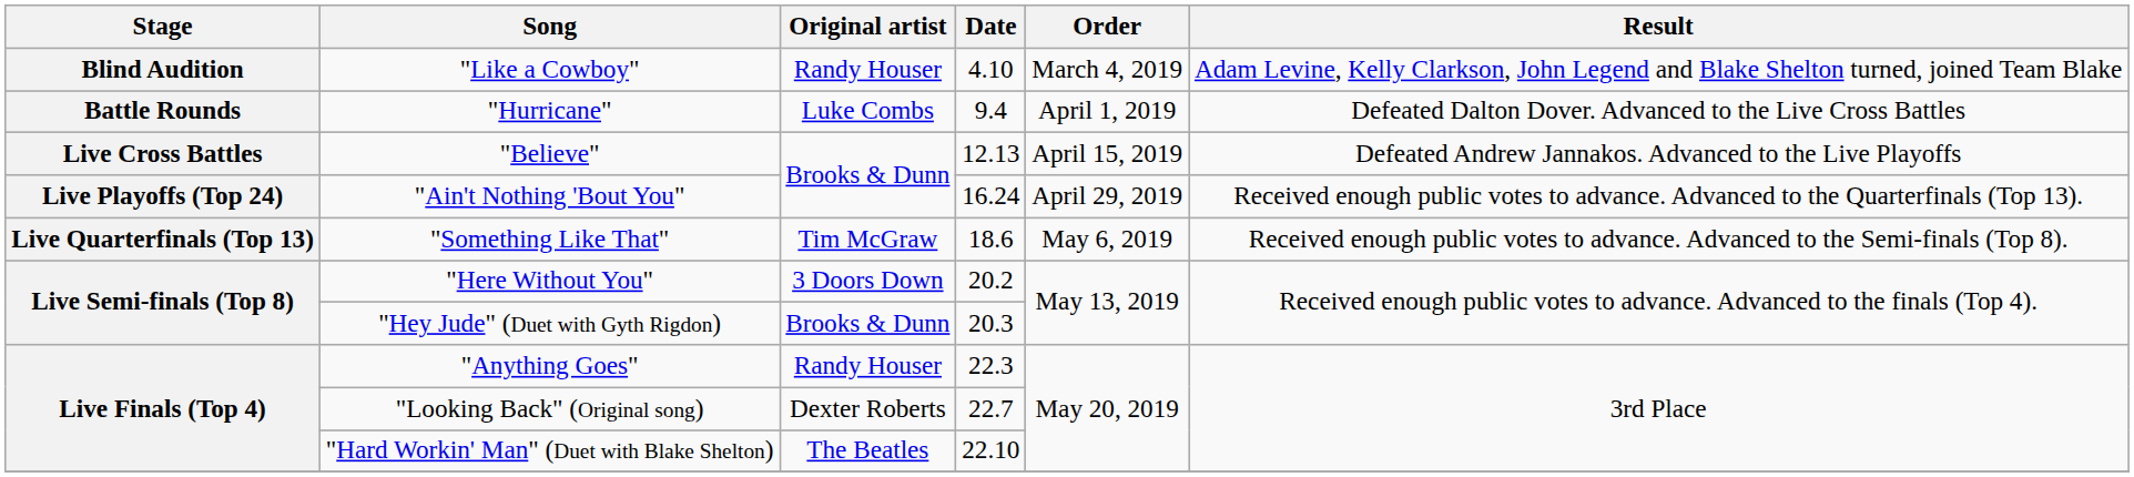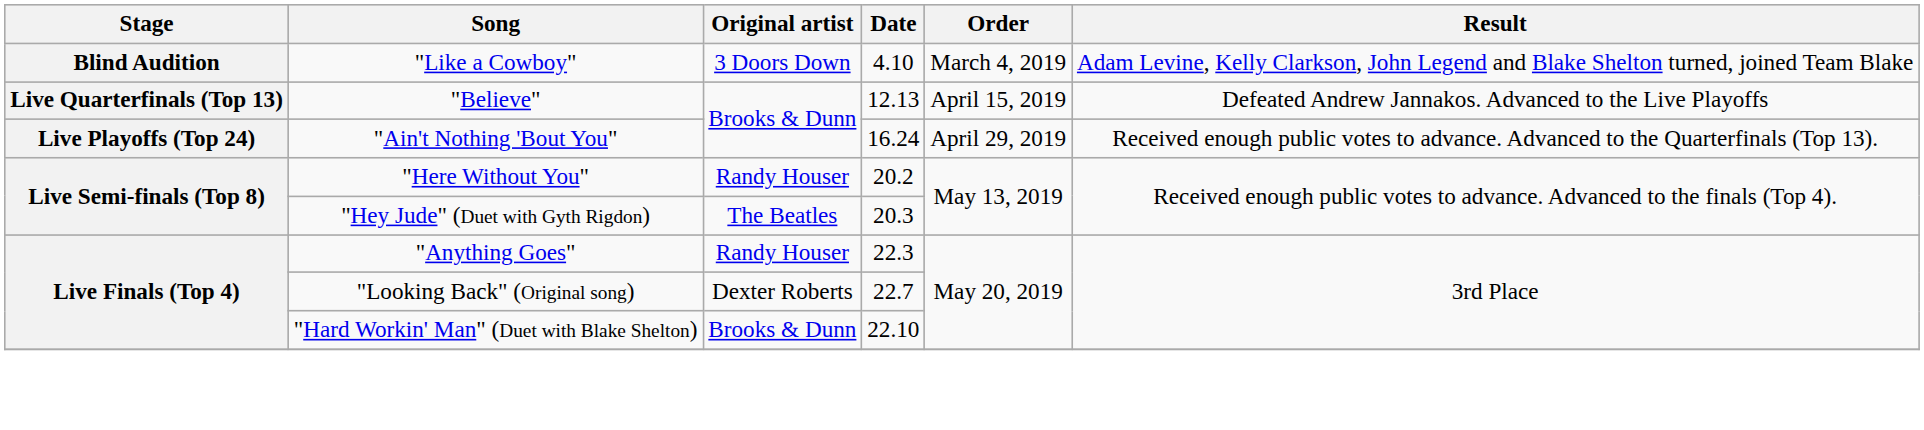"Like a Cowboy" | Original artist: Randy Houser -> 3 Doors Down
- row: Battle Rounds | "Hurricane" | Luke Combs | 9.4 | April 1, 2019 | Defeated Dalton Dover. Advanced to the Live Cross Battles
"Believe" | Stage: Live Cross Battles -> Live Quarterfinals (Top 13)
- row: Live Quarterfinals (Top 13) | "Something Like That" | Tim McGraw | 18.6 | May 6, 2019 | Received enough public votes to advance. Advanced to the Semi-finals (Top 8).
"Here Without You" | Original artist: 3 Doors Down -> Randy Houser
"Hey Jude" (Duet with Gyth Rigdon) | Original artist: Brooks & Dunn -> The Beatles
"Hard Workin' Man" (Duet with Blake Shelton) | Original artist: The Beatles -> Brooks & Dunn
